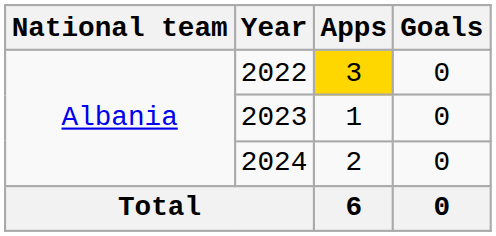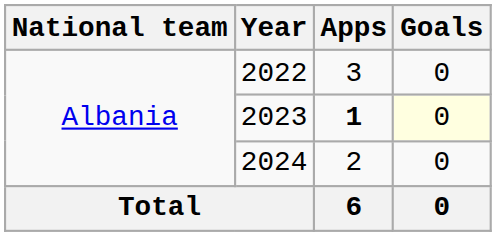2022 | Apps: gold background -> no background
2023 | Apps: normal -> bold
2023 | Goals: no background -> lightyellow background
